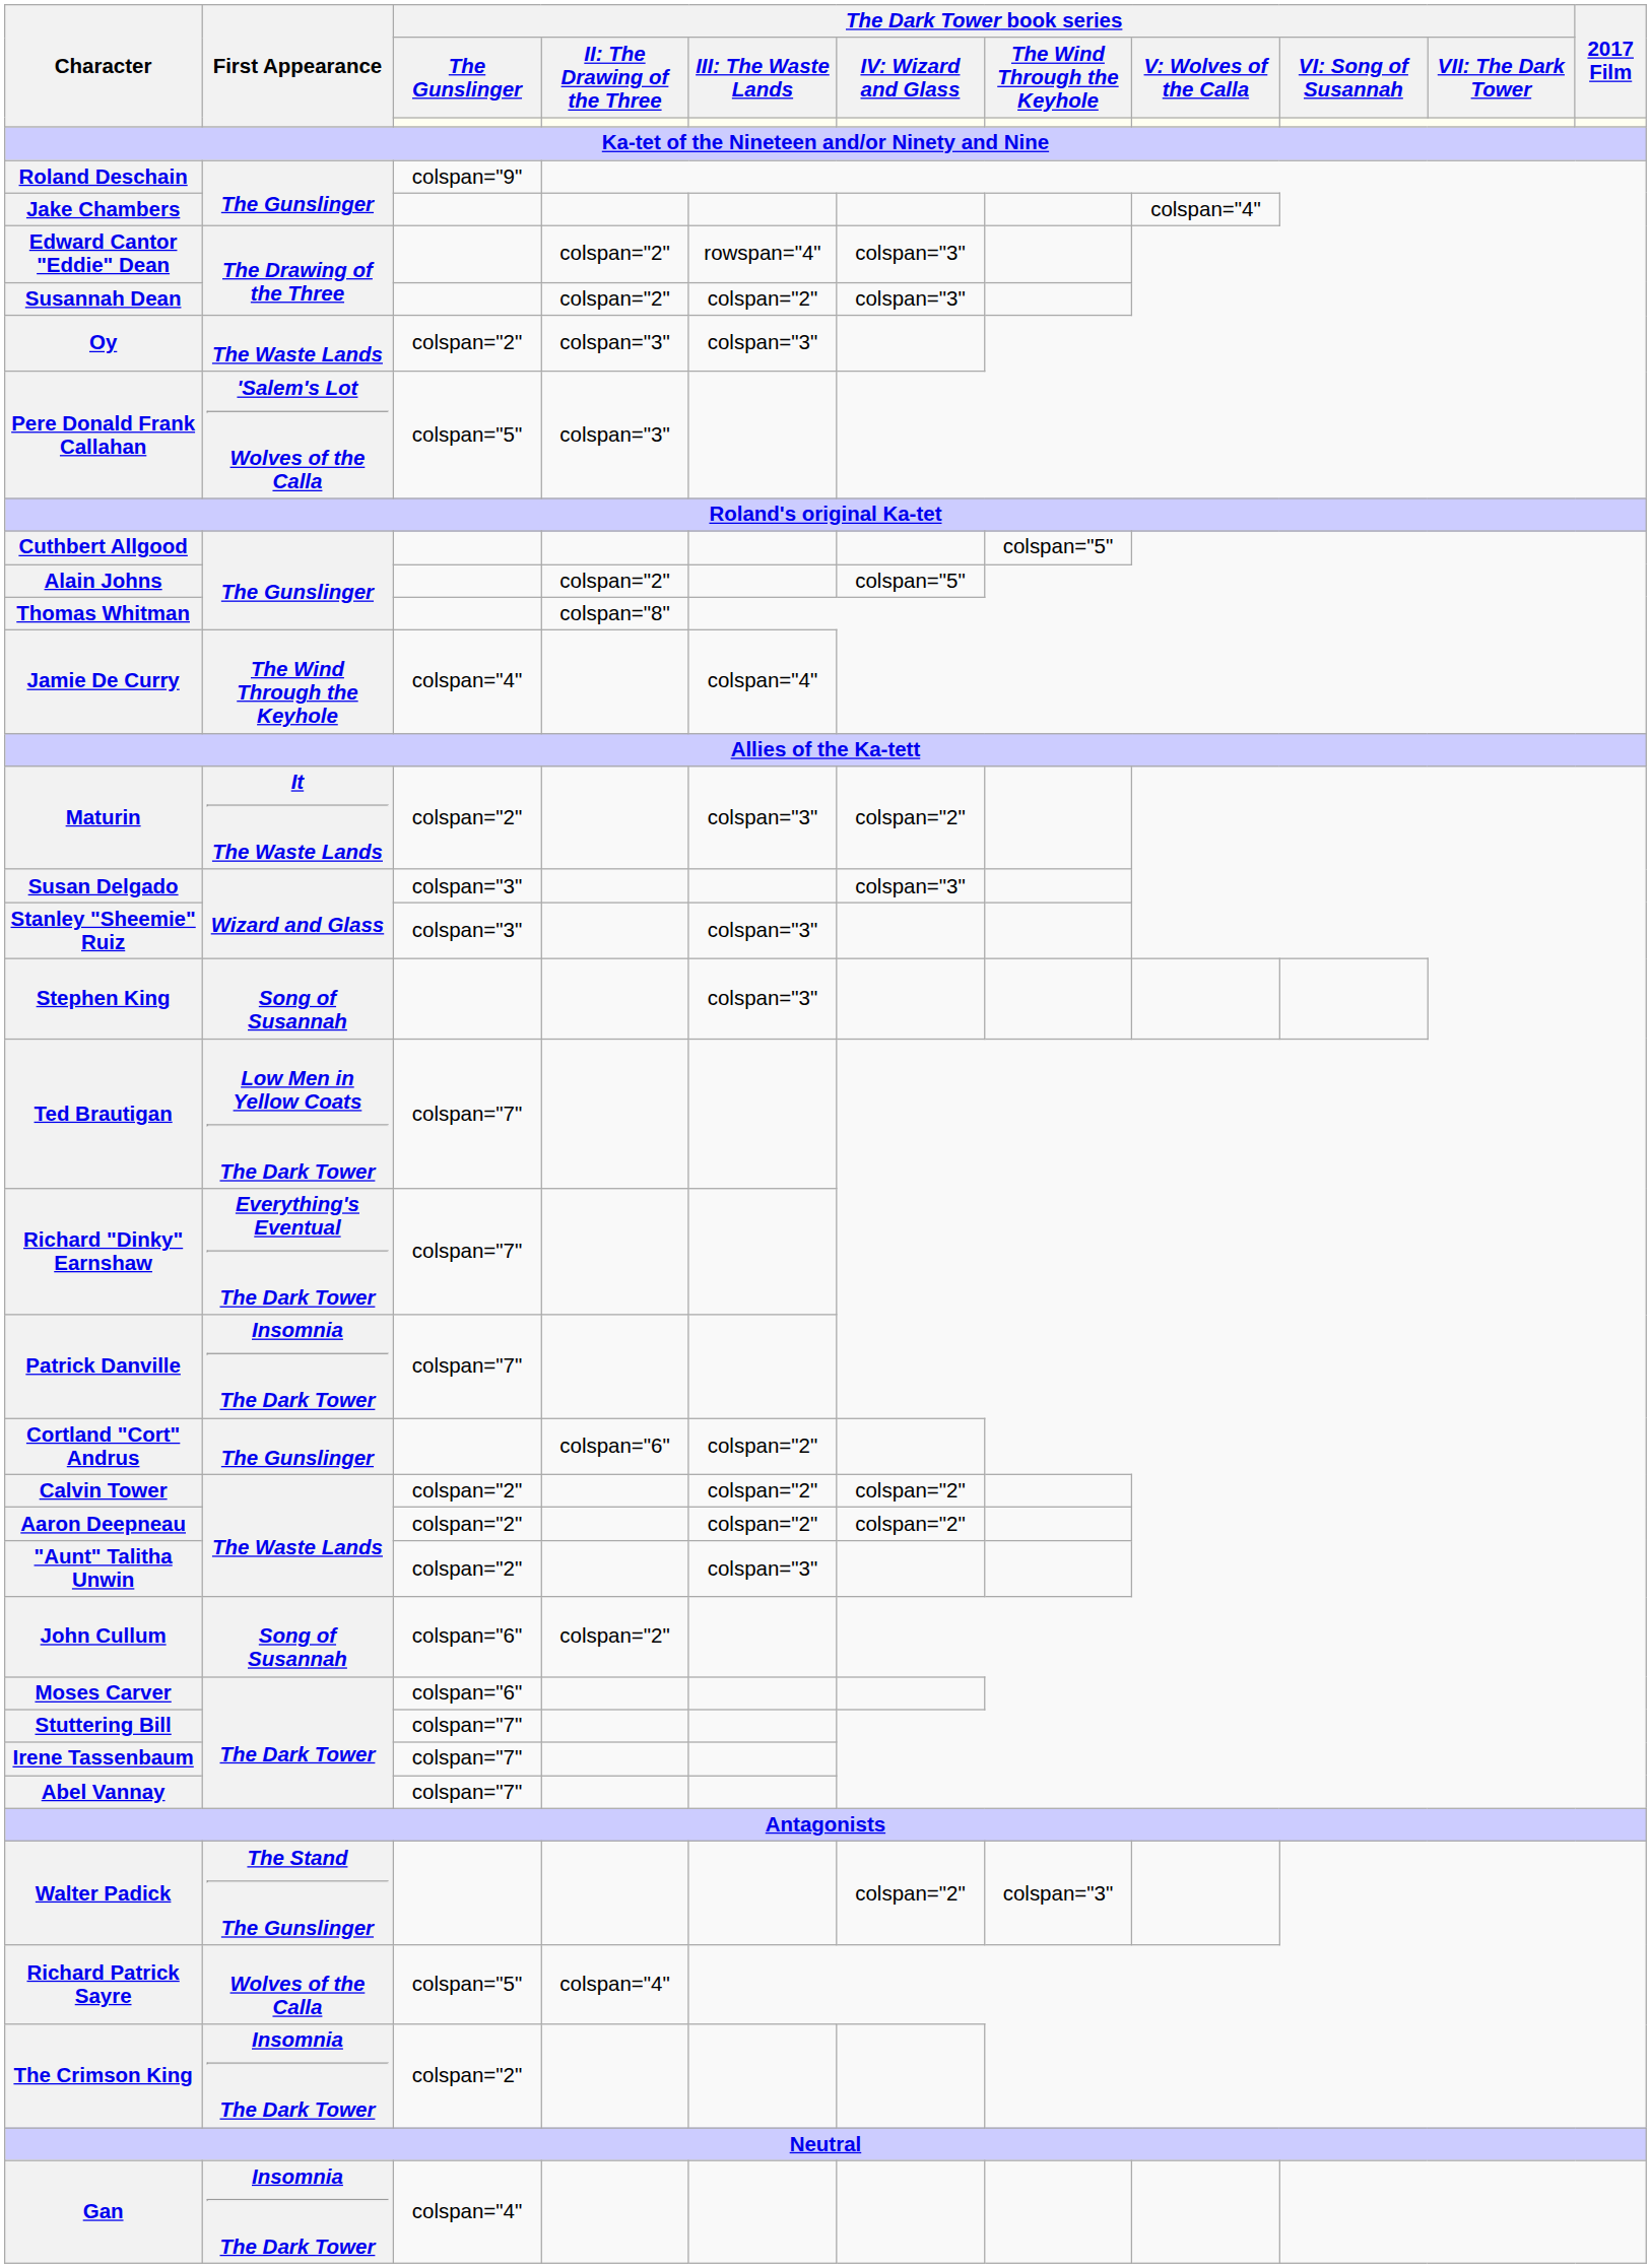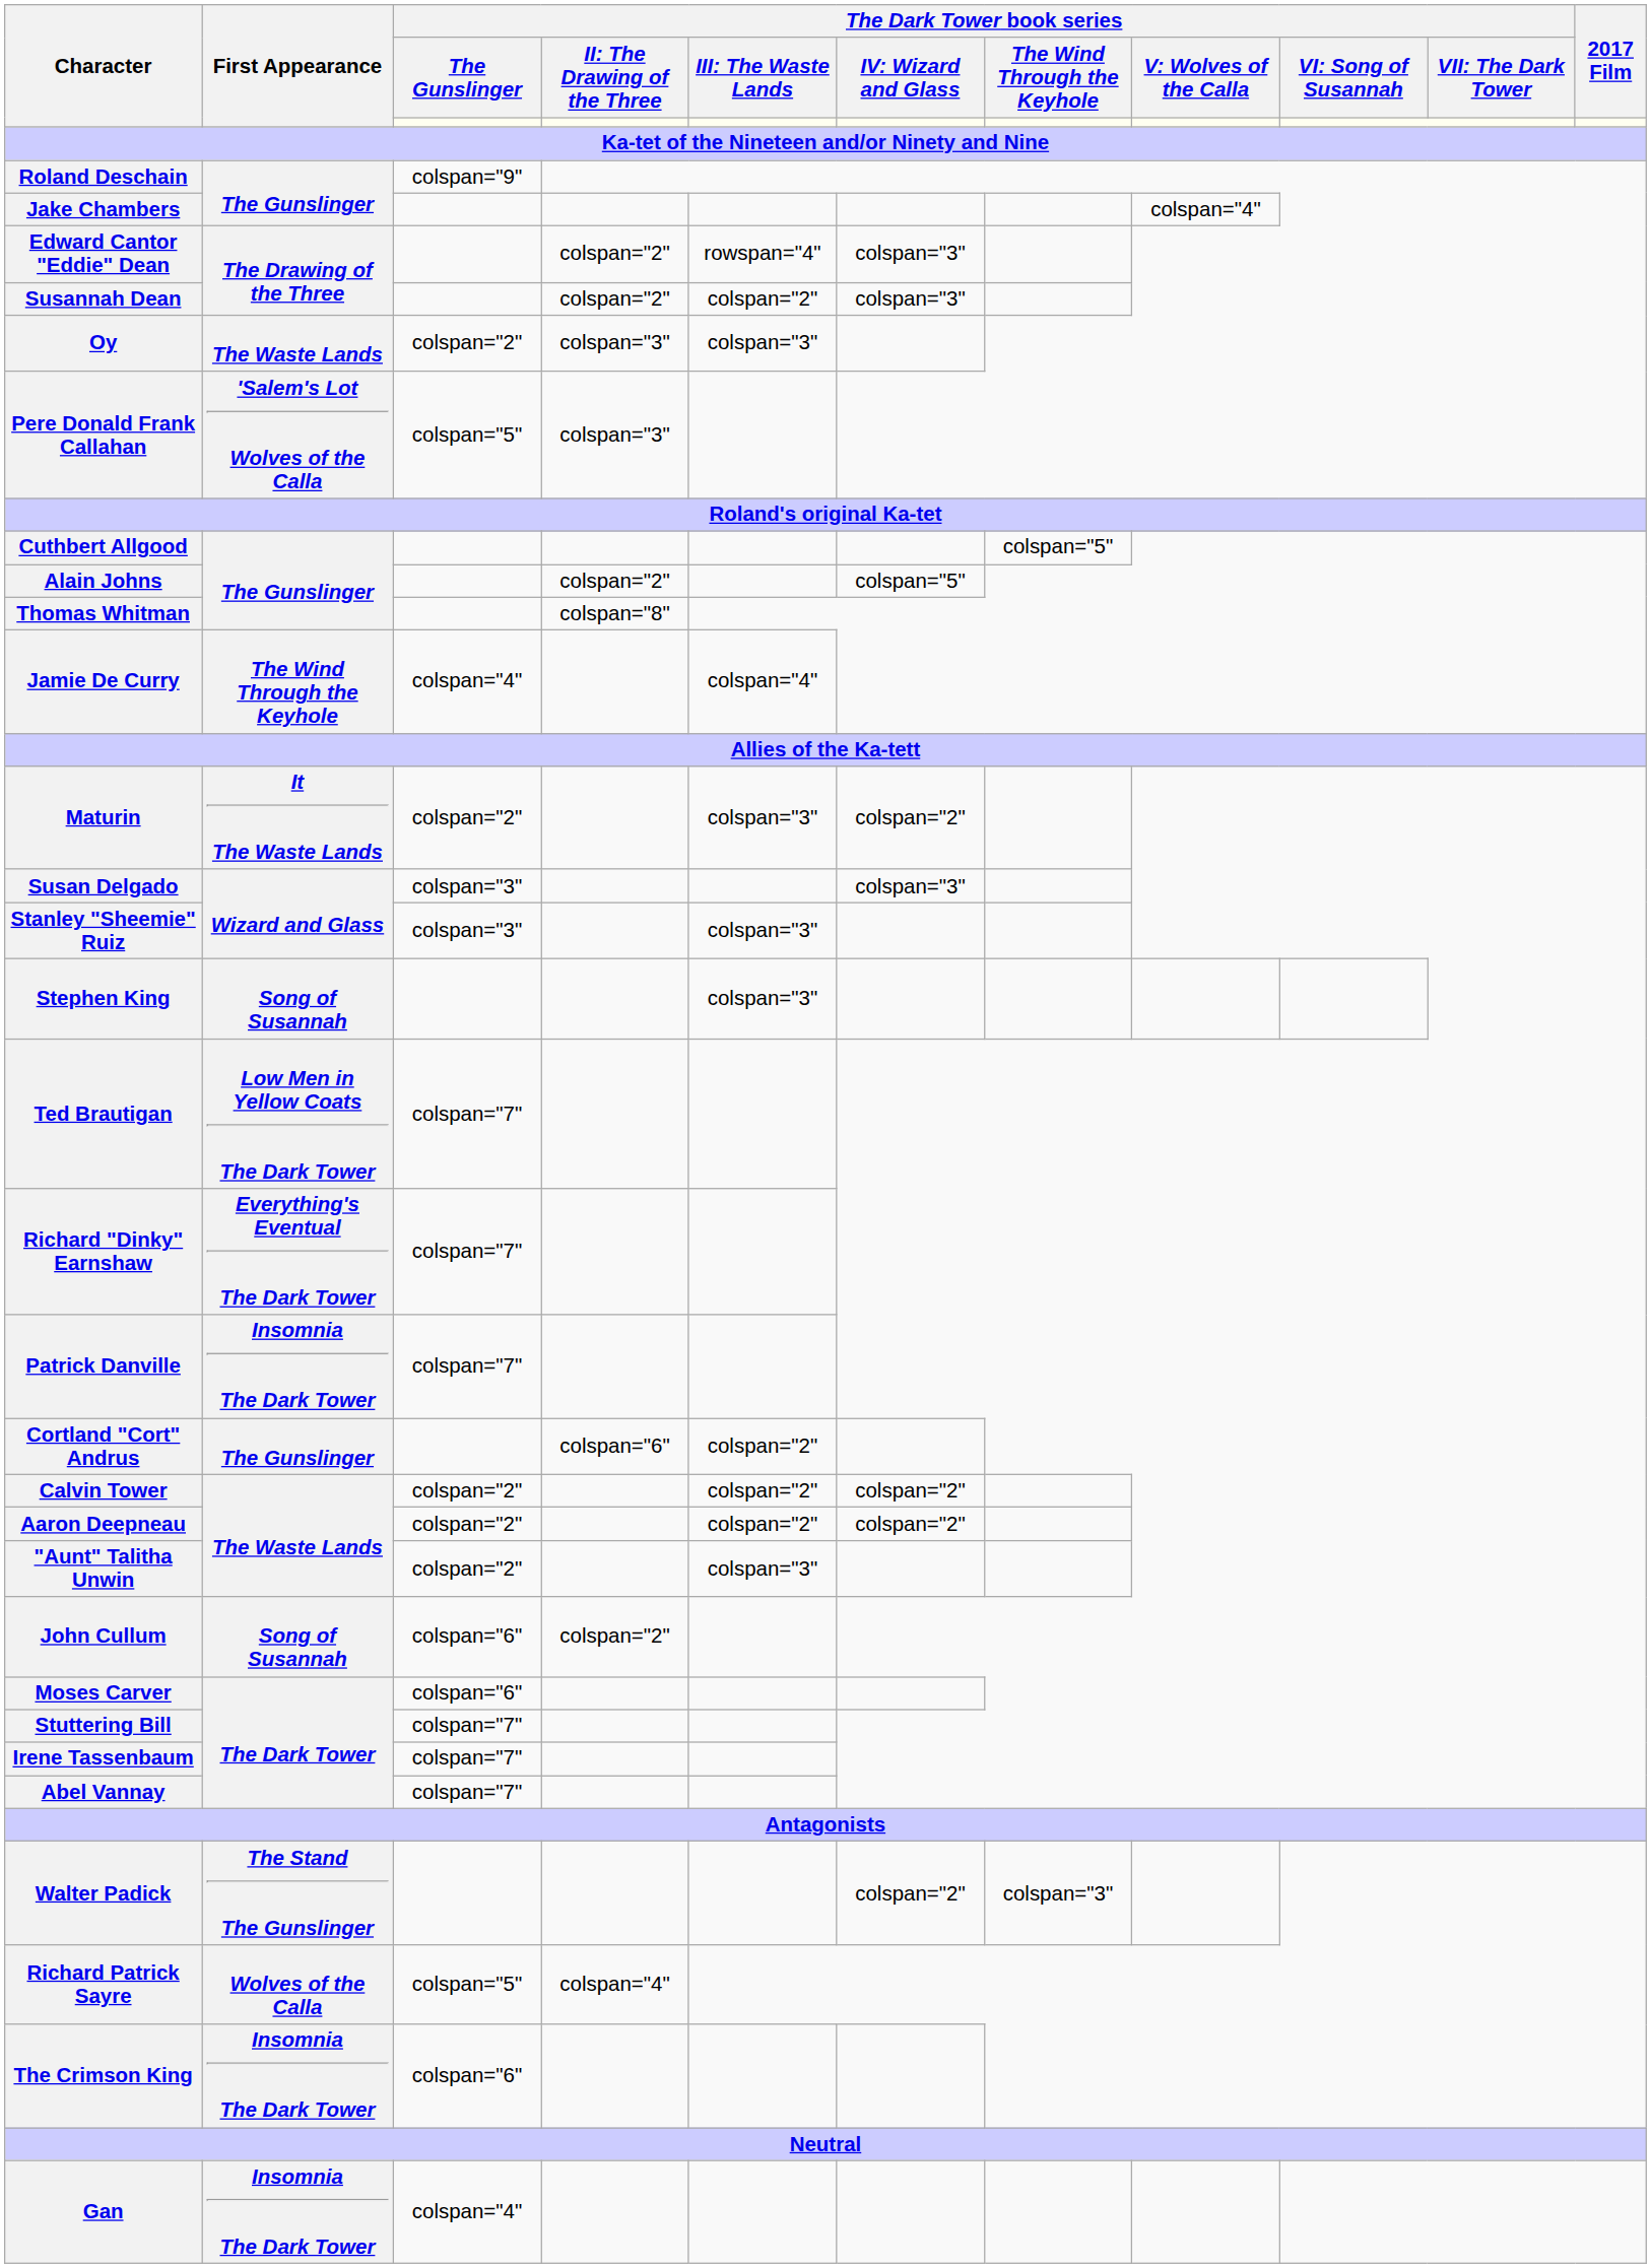The Crimson King | The Dark Tower book series / The Gunslinger: colspan="2" -> colspan="6"
